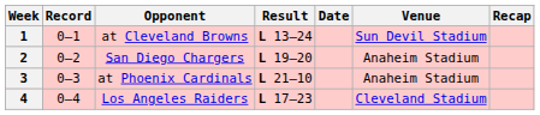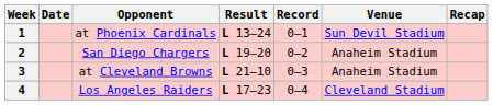columns swapped: Date <-> Record
1 | Opponent: at Cleveland Browns -> at Phoenix Cardinals
3 | Opponent: at Phoenix Cardinals -> at Cleveland Browns
